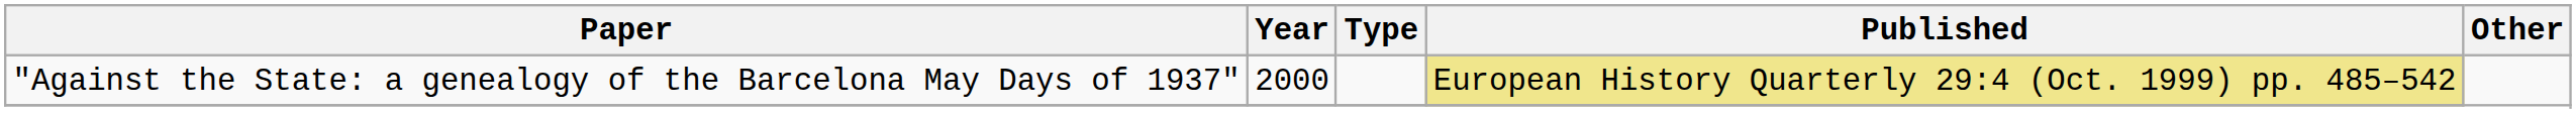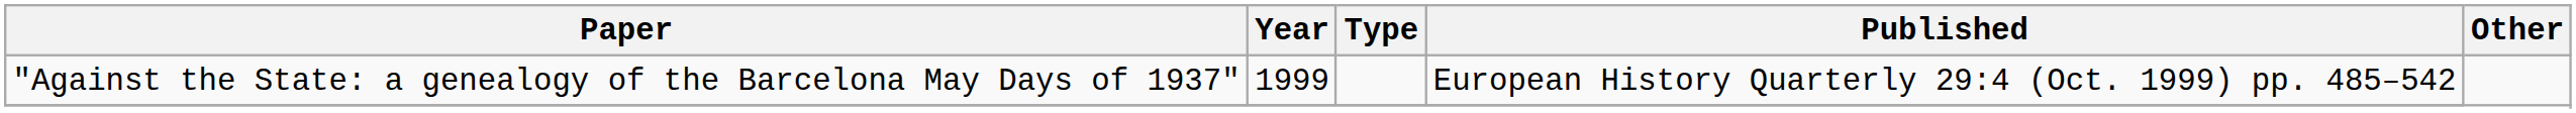row 2 | Year: 2000 -> 1999
row 2 | Published: khaki background -> no background
